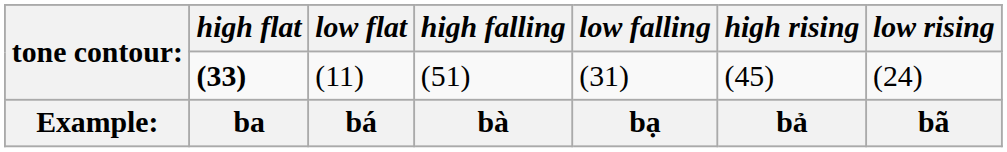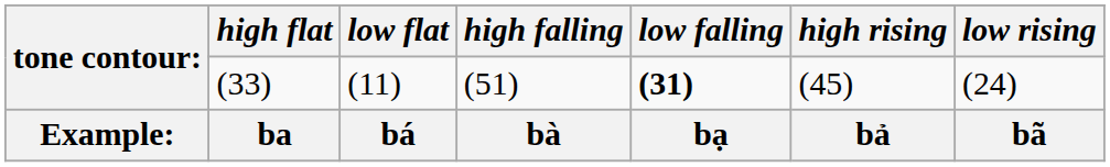row 2 | high flat: bold -> normal
row 2 | low falling: normal -> bold
